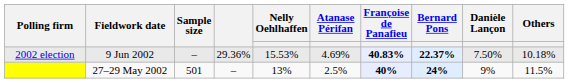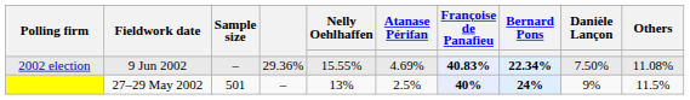2002 election | Nelly Oehlhaffen: 15.53% -> 15.55%
2002 election | Bernard Pons: 22.37% -> 22.34%
2002 election | Others: 10.18% -> 11.08%
